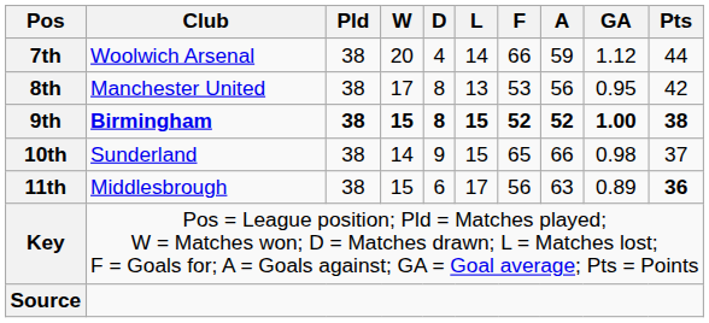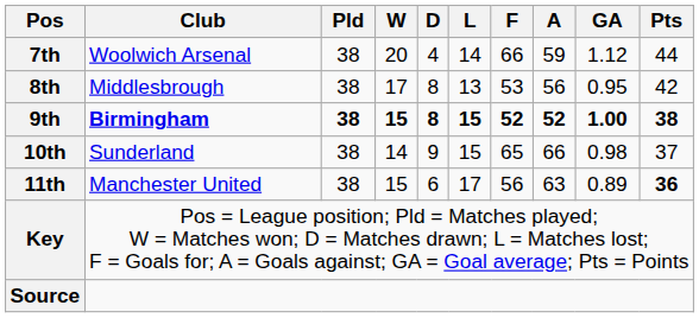8th | Club: Manchester United -> Middlesbrough
11th | Club: Middlesbrough -> Manchester United
